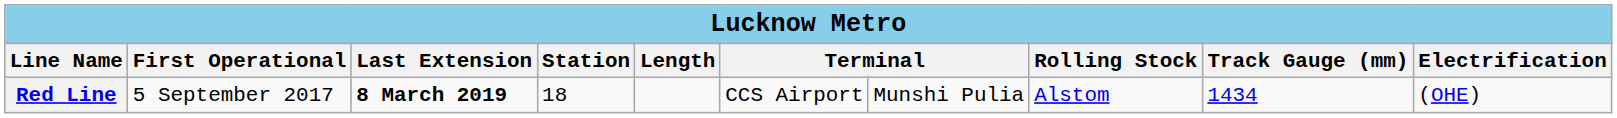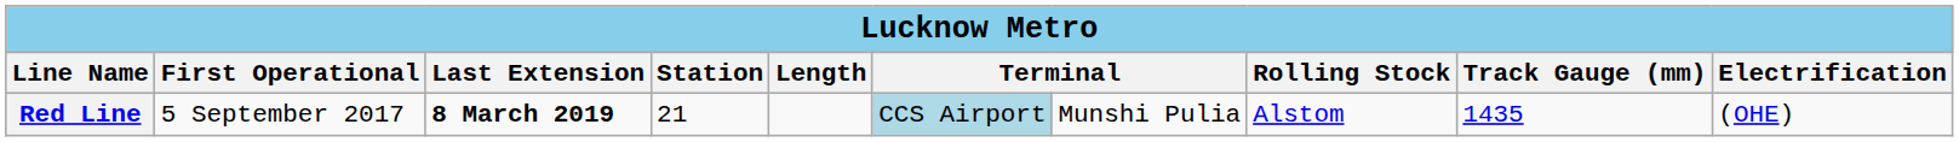Red Line | Station: 18 -> 21
Red Line | column 6: no background -> lightblue background
Red Line | Track Gauge (mm): 1434 -> 1435
